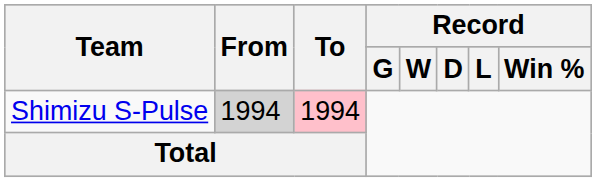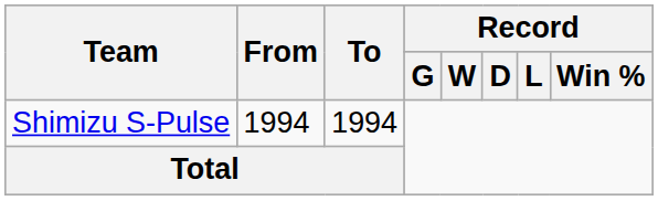Shimizu S-Pulse | From: lightgrey background -> no background
Shimizu S-Pulse | To: pink background -> no background
